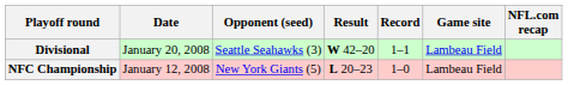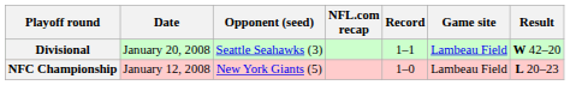columns swapped: Result <-> NFL.com recap
